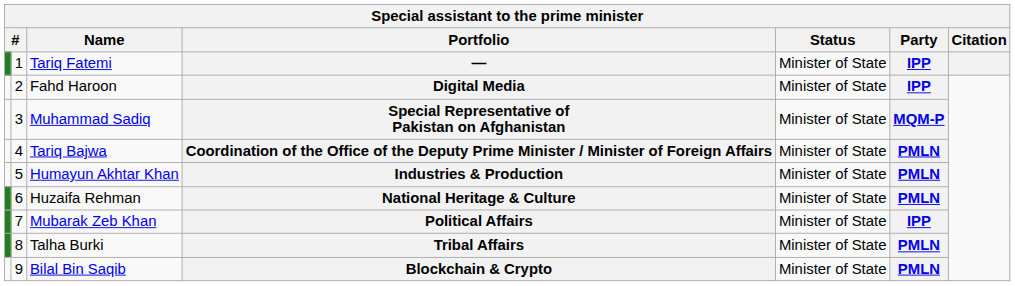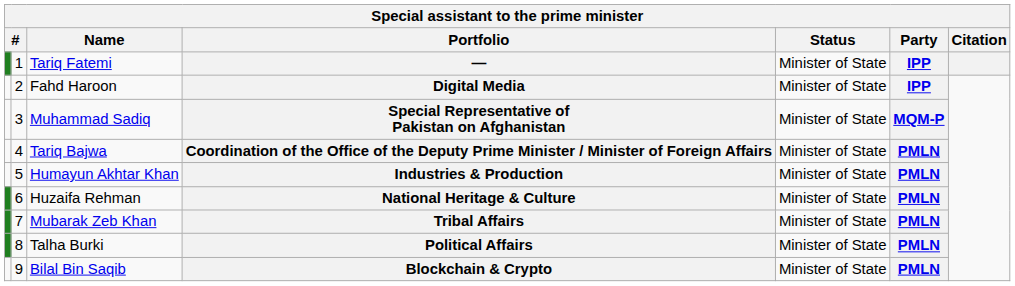Mubarak Zeb Khan | Portfolio: Political Affairs -> Tribal Affairs
Mubarak Zeb Khan | Party: IPP -> PMLN
Talha Burki | Portfolio: Tribal Affairs -> Political Affairs
